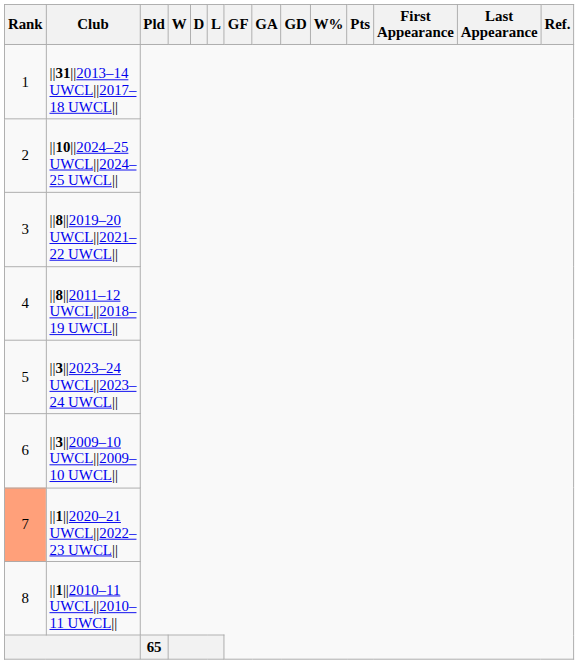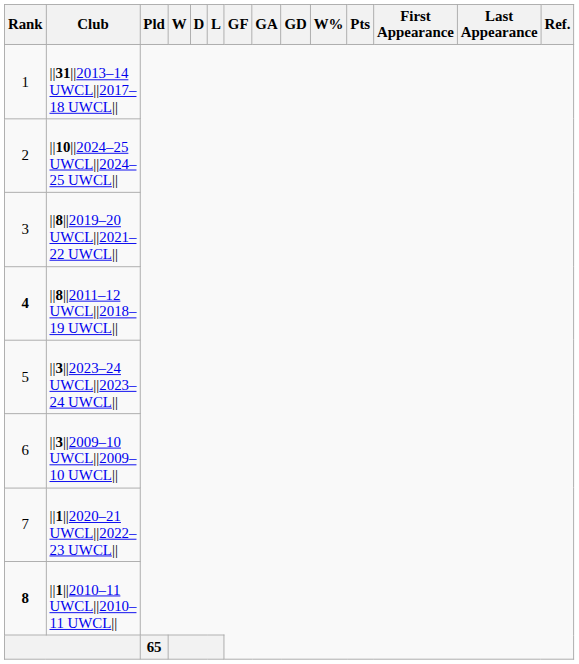||8||2011–12 UWCL||2018–19 UWCL|| | Rank: normal -> bold
||1||2020–21 UWCL||2022–23 UWCL|| | Rank: lightsalmon background -> no background
||1||2010–11 UWCL||2010–11 UWCL|| | Rank: normal -> bold
